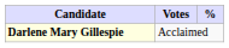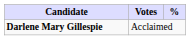Darlene Mary Gillespie | Candidate: lightyellow background -> no background
